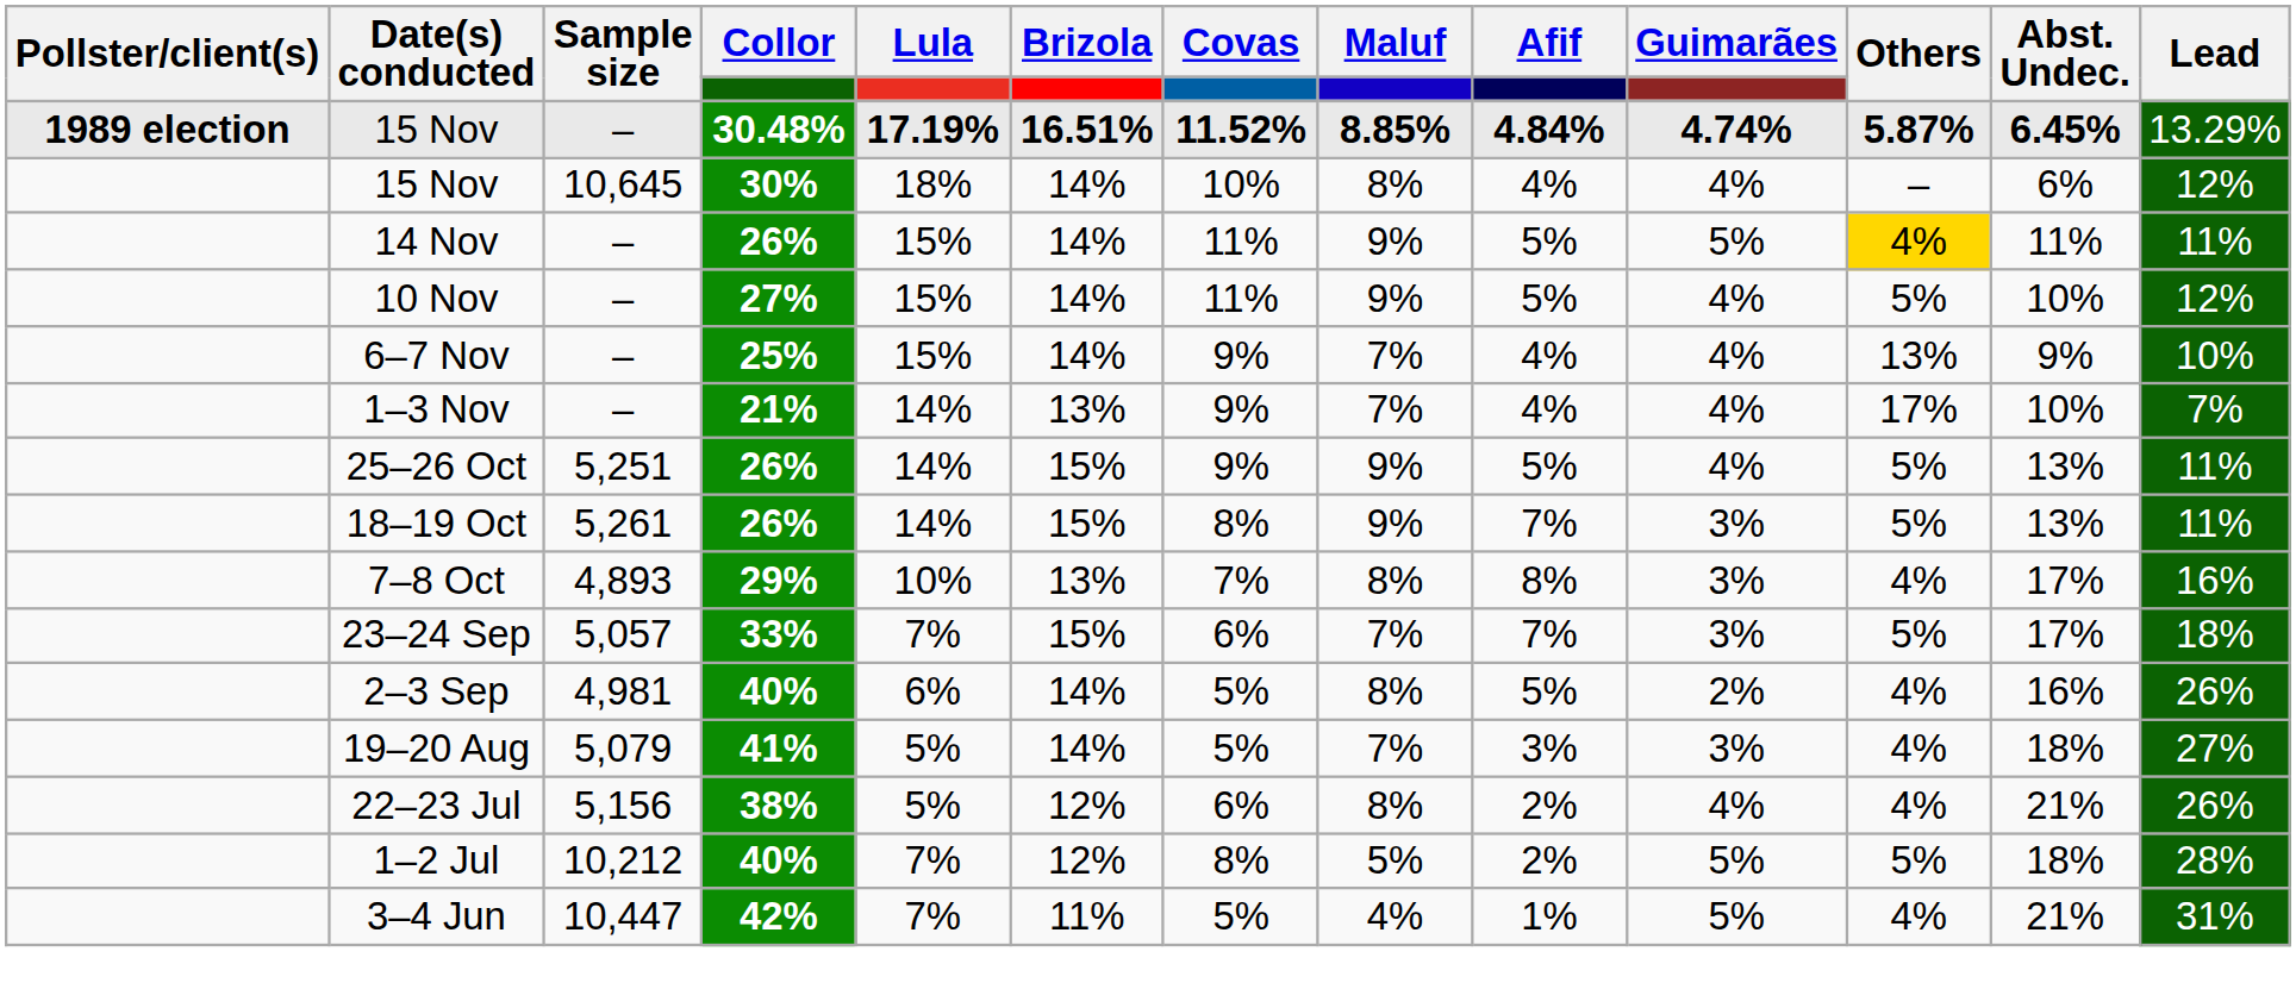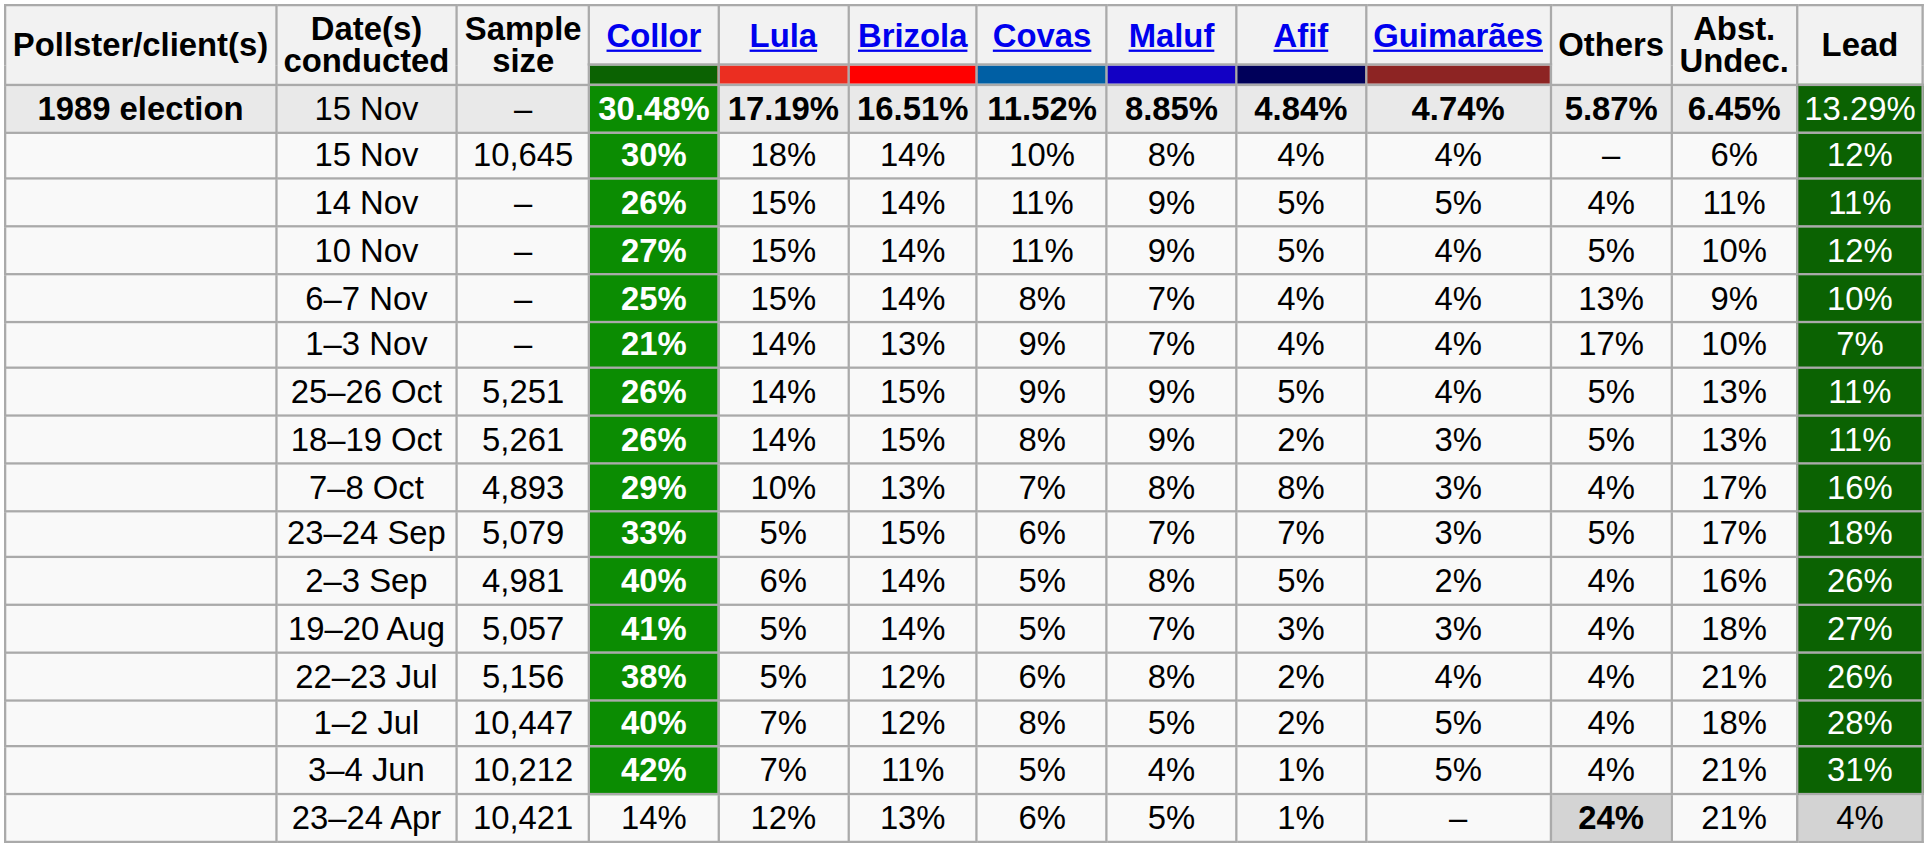14 Nov | Others: gold background -> no background
6–7 Nov | Covas: 9% -> 8%
18–19 Oct | Afif: 7% -> 2%
23–24 Sep | Sample size: 5,057 -> 5,079
23–24 Sep | Lula: 7% -> 5%
19–20 Aug | Sample size: 5,079 -> 5,057
1–2 Jul | Sample size: 10,212 -> 10,447
1–2 Jul | Others: 5% -> 4%
3–4 Jun | Sample size: 10,447 -> 10,212
+ row: 23–24 Apr | 10,421 | 14% | 12% | 13% | 6% | 5% | 1% | – | 24% | 21% | 4%
